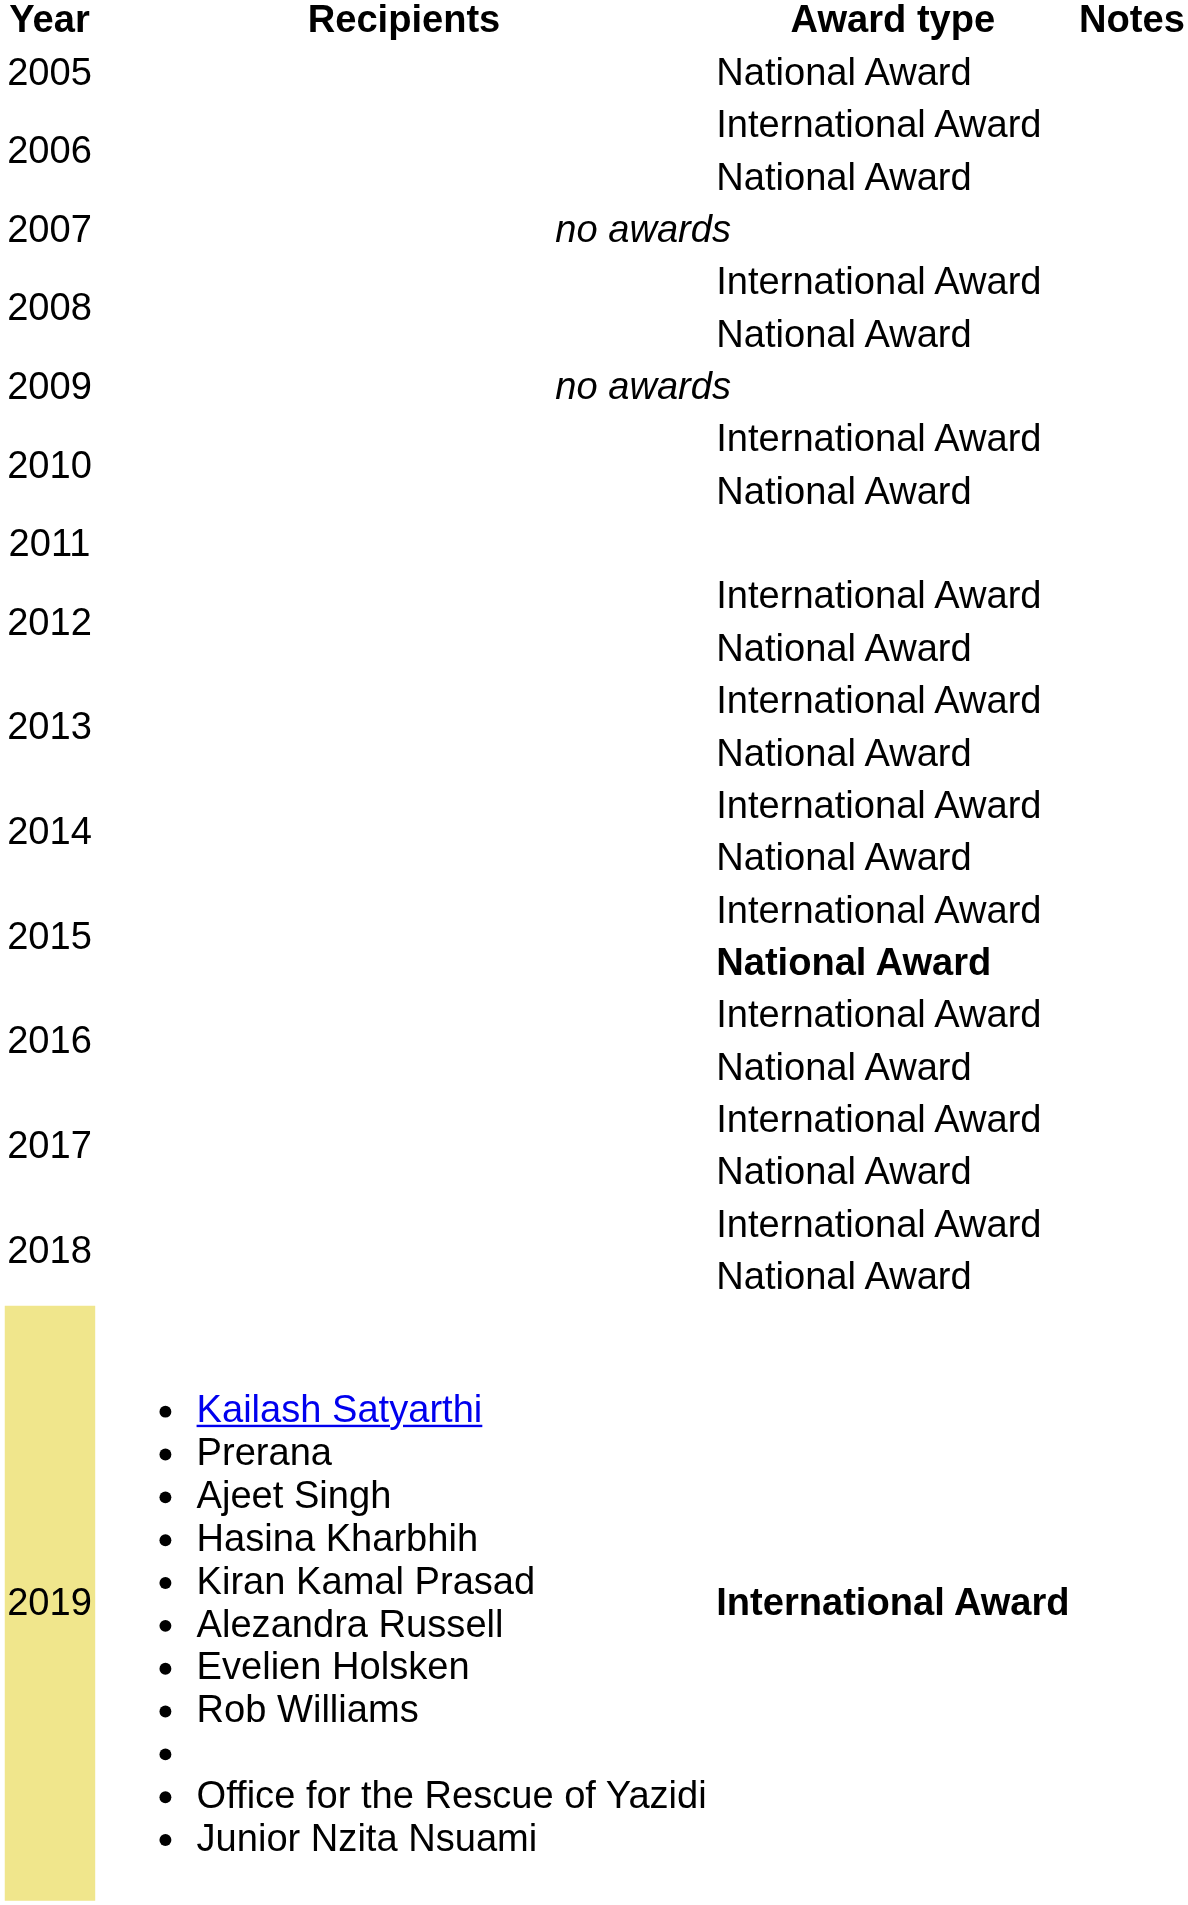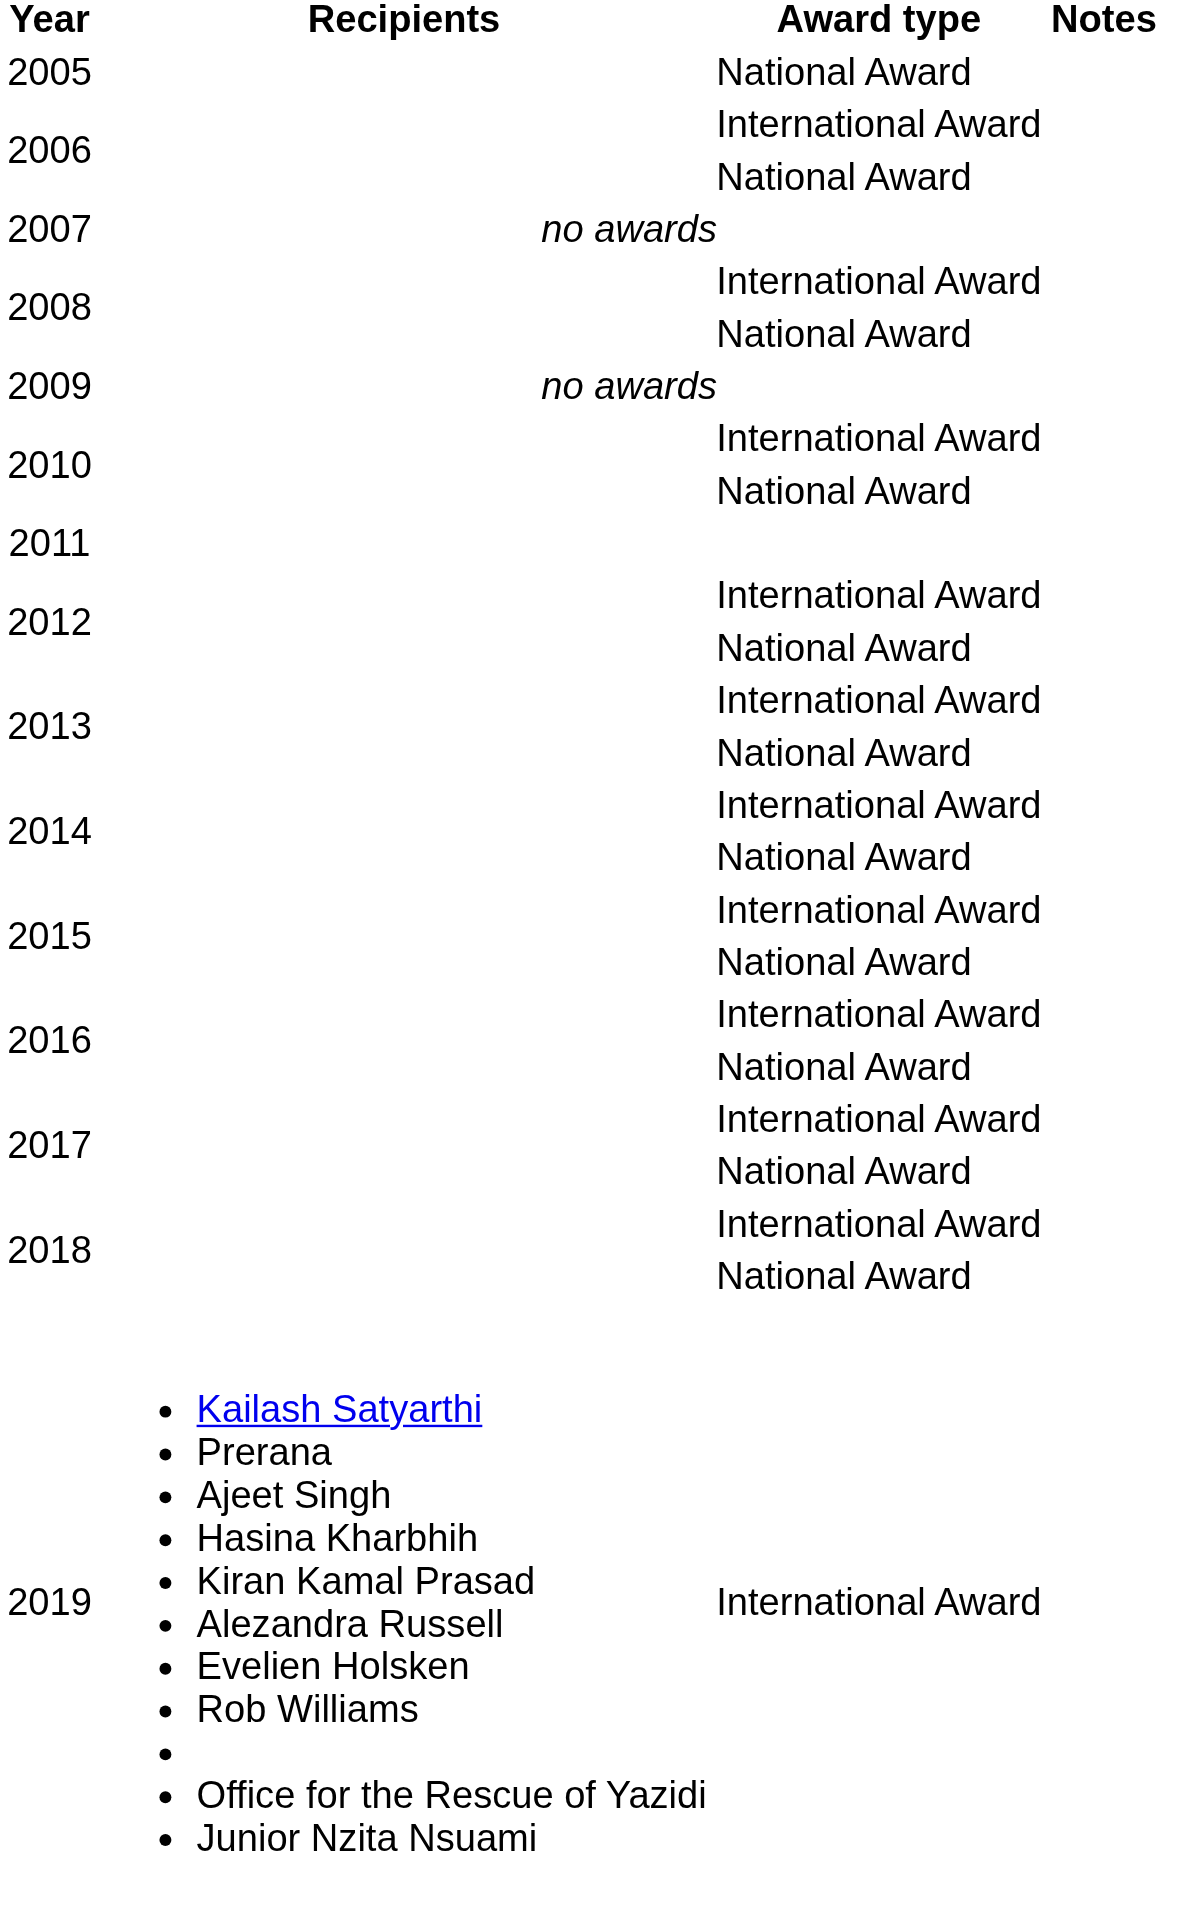2015 / National Award | Award type: bold -> normal
2019 | Year: khaki background -> no background
2019 | Award type: bold -> normal
